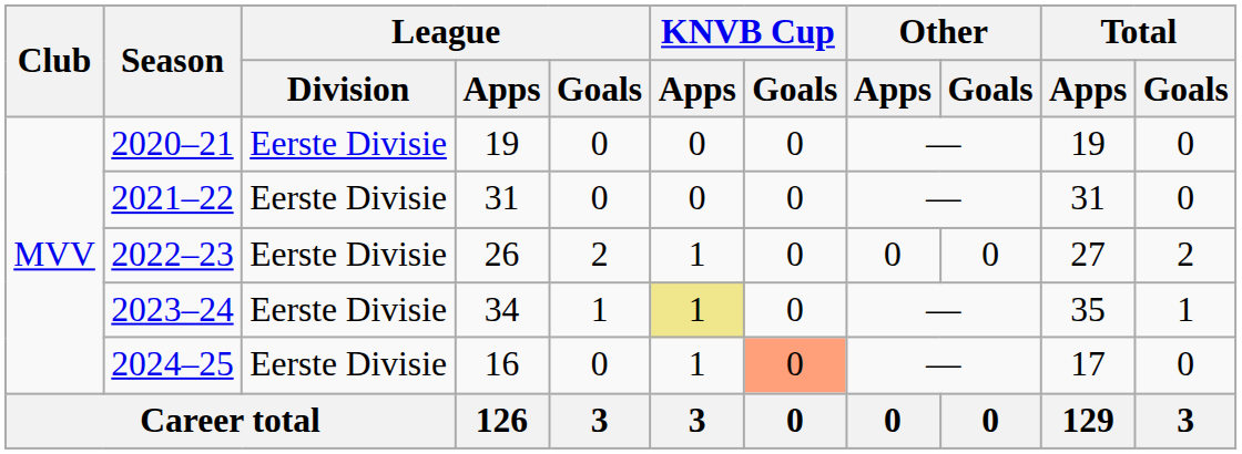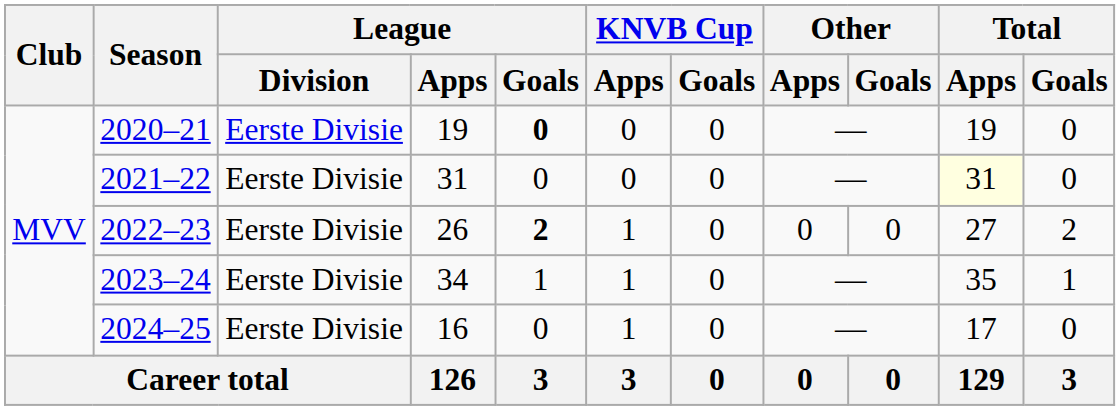2020–21 | League / Goals: normal -> bold
2021–22 | Total / Apps: no background -> lightyellow background
2022–23 | League / Goals: normal -> bold
2023–24 | KNVB Cup / Apps: khaki background -> no background
2024–25 | KNVB Cup / Goals: lightsalmon background -> no background
